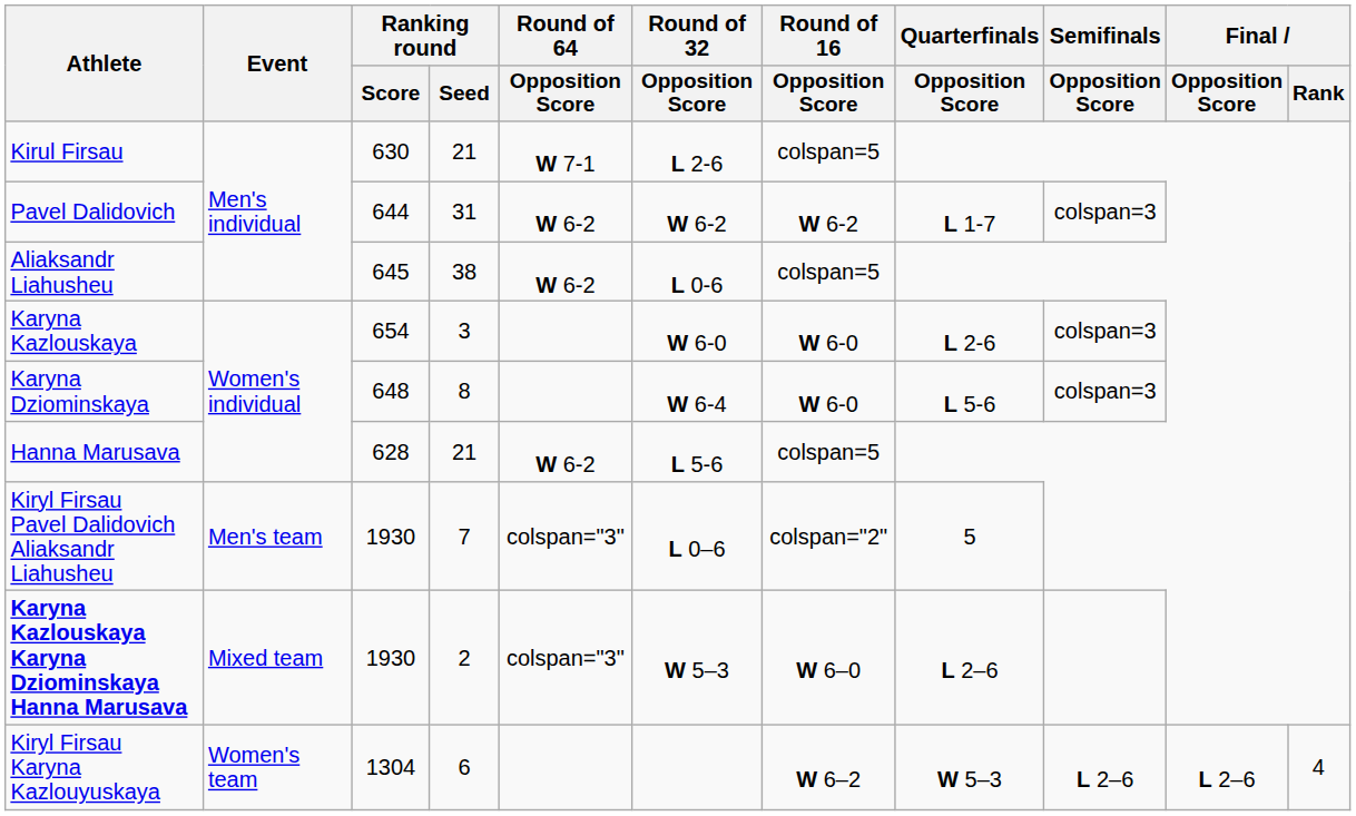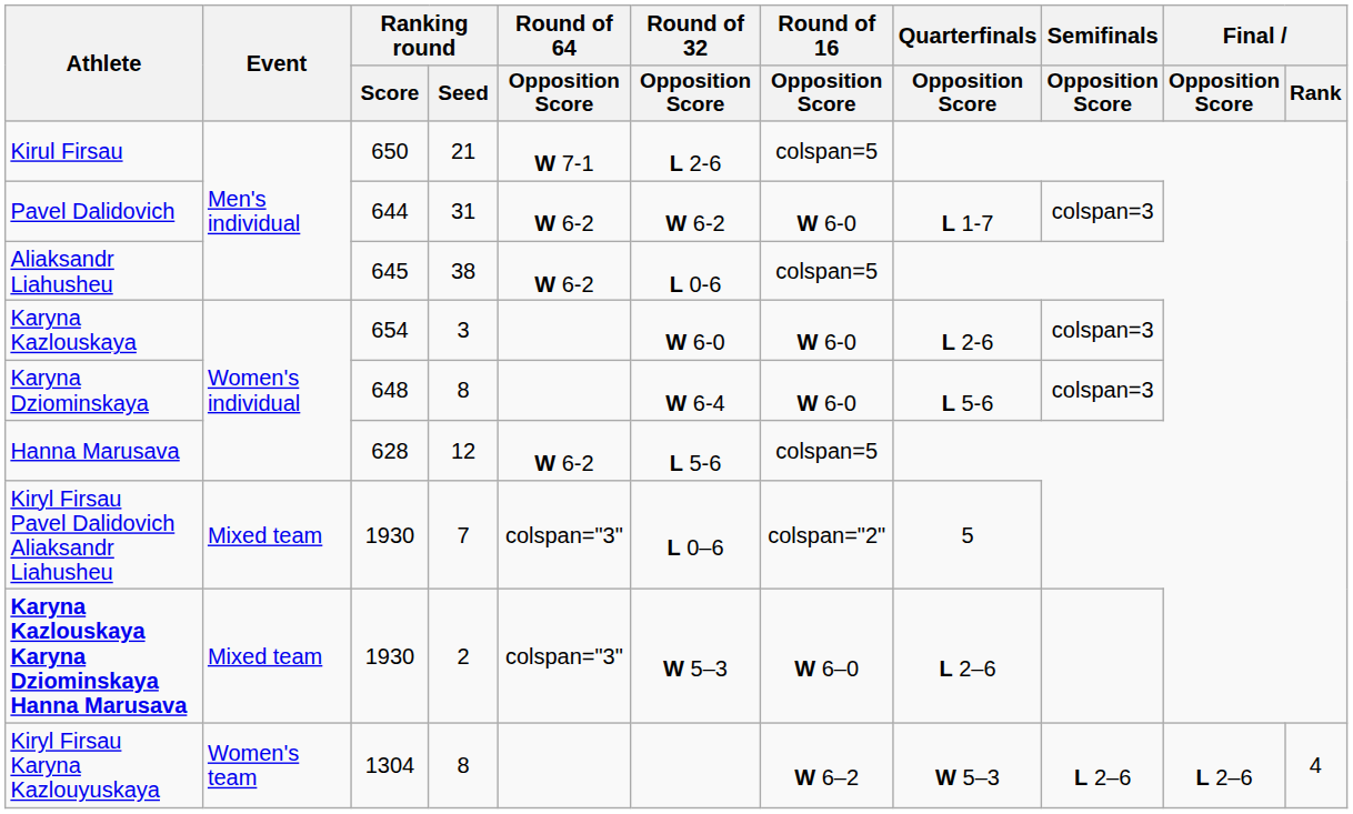Kirul Firsau | Ranking round / Score: 630 -> 650
Pavel Dalidovich | Round of 16 / Opposition Score: W 6-2 -> W 6-0
Hanna Marusava | Ranking round / Seed: 21 -> 12
Kiryl Firsau Pavel Dalidovich Aliaksandr Liahusheu | Event: Men's team -> Mixed team
Kiryl Firsau Karyna Kazlouyuskaya | Ranking round / Seed: 6 -> 8
